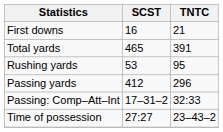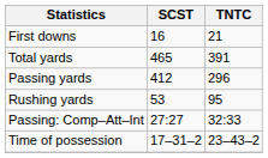rows swapped: Rushing yards <-> Passing yards
Passing: Comp–Att–Int | SCST: 17–31–2 -> 27:27
Time of possession | SCST: 27:27 -> 17–31–2
